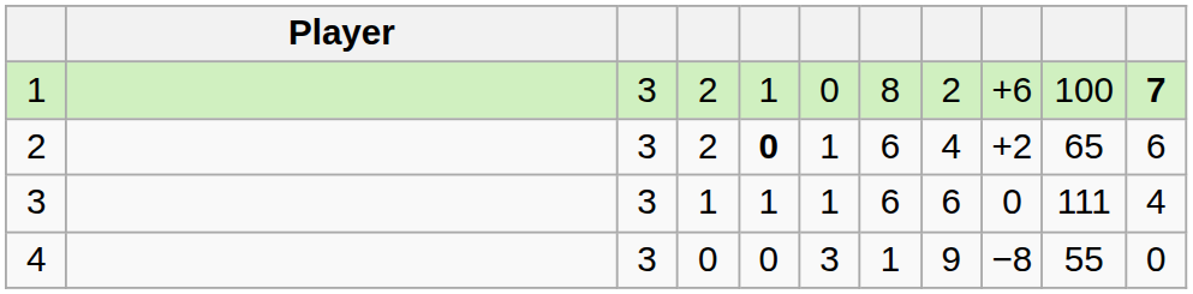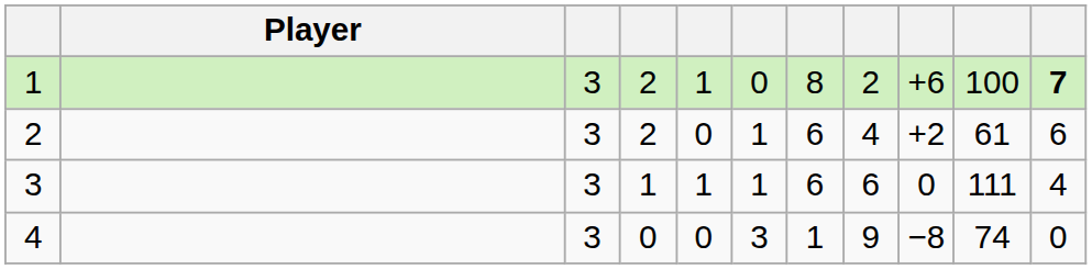row 3 | column 5: bold -> normal
row 3 | column 10: 65 -> 61
row 5 | column 10: 55 -> 74
